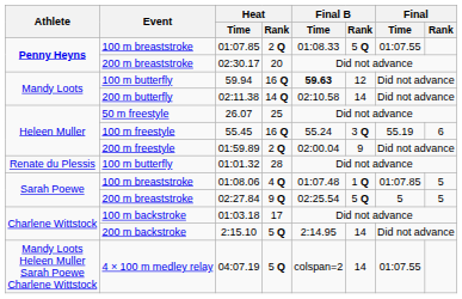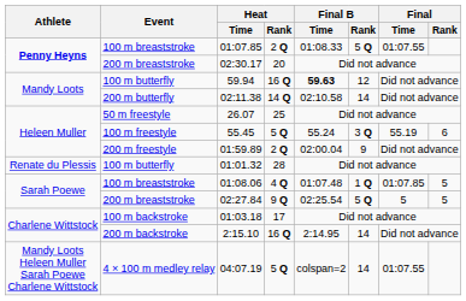55.45 | Heat / Rank: 16 Q -> 5 Q
2:15.10 | Heat / Rank: 5 Q -> 16 Q
